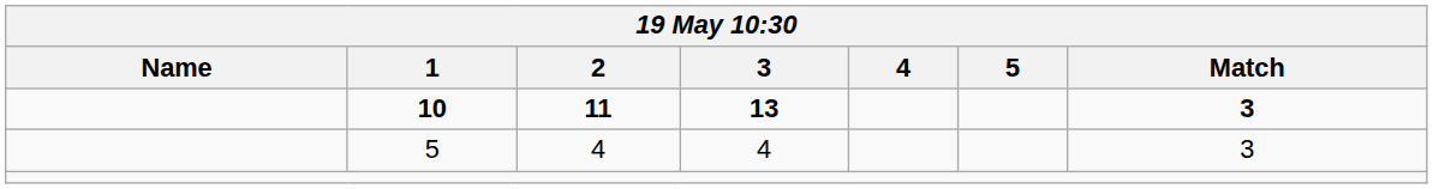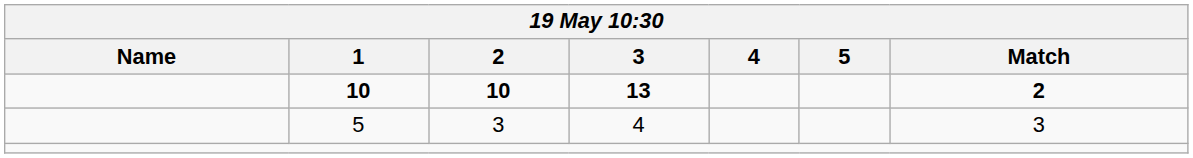row 3 | 2: 11 -> 10
row 3 | Match: 3 -> 2
row 4 | 2: 4 -> 3
